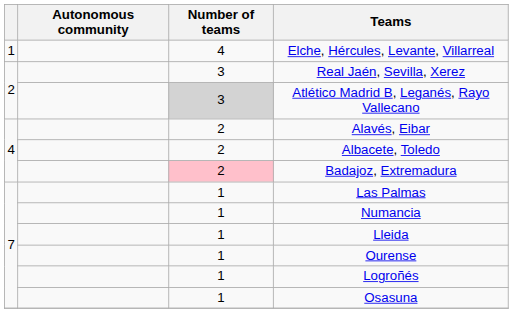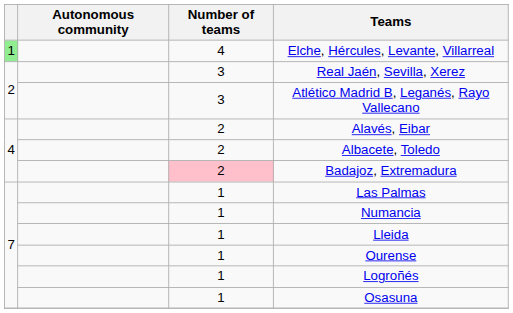Elche, Hércules, Levante, Villarreal | column 1: no background -> lightgreen background
Atlético Madrid B, Leganés, Rayo Vallecano | Number of teams: lightgrey background -> no background
